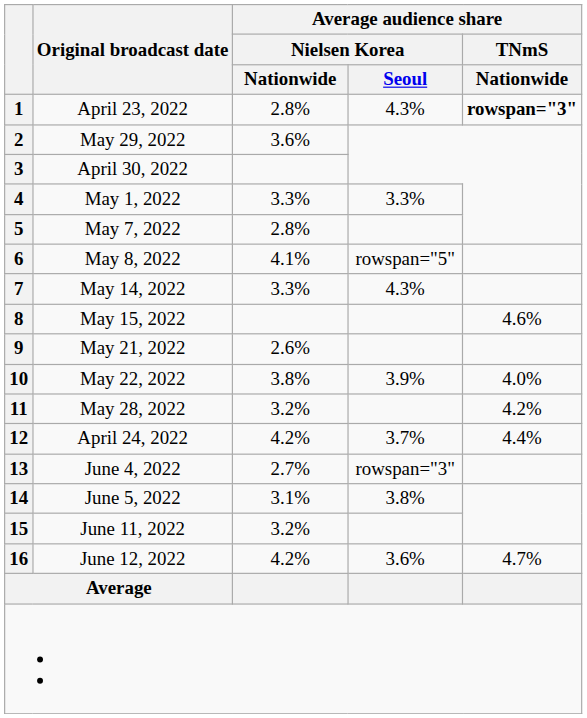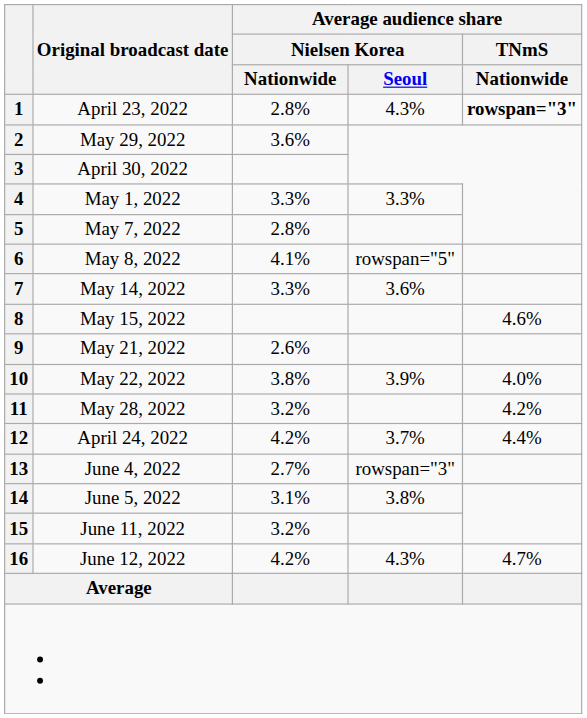7 | Average audience share / Nielsen Korea / Seoul: 4.3% -> 3.6%
16 | Average audience share / Nielsen Korea / Seoul: 3.6% -> 4.3%
